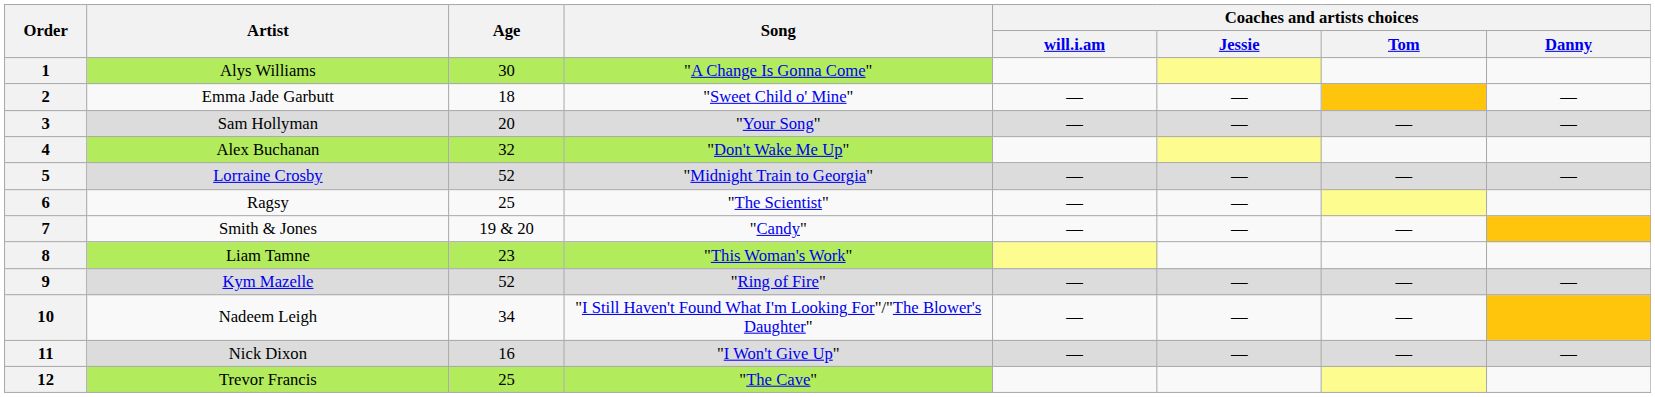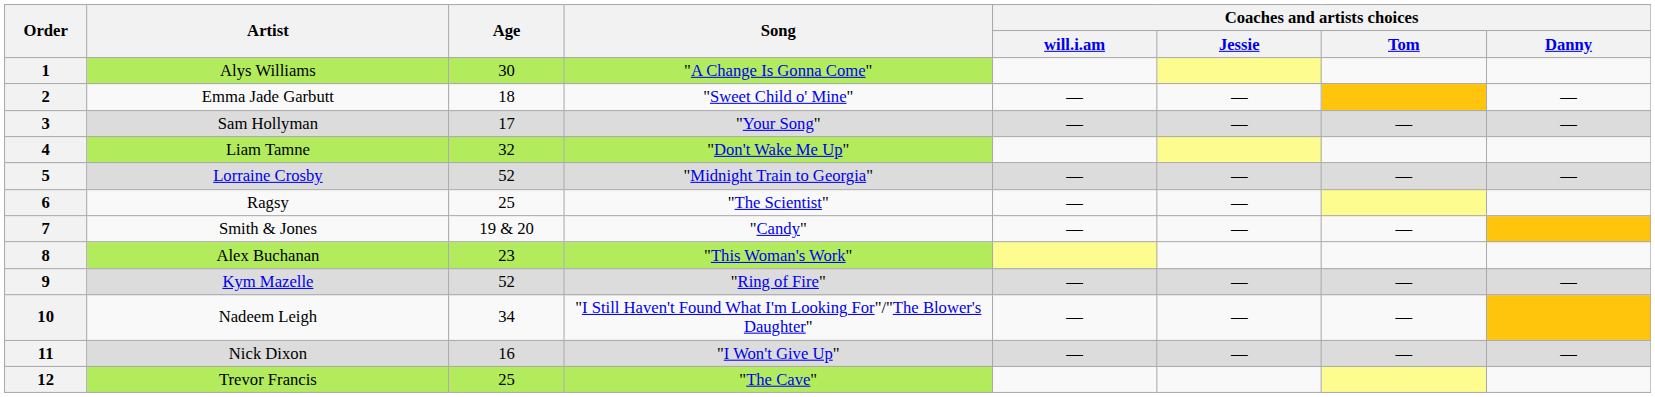3 | Age: 20 -> 17
4 | Artist: Alex Buchanan -> Liam Tamne
8 | Artist: Liam Tamne -> Alex Buchanan
